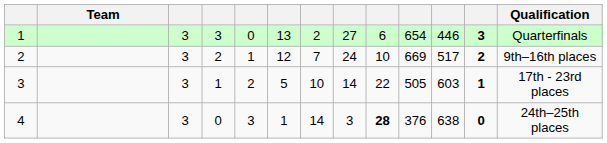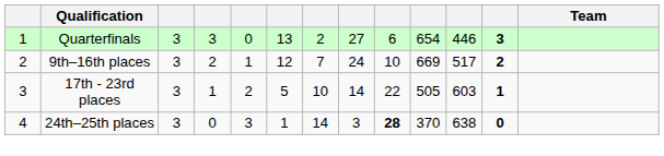columns swapped: Team <-> Qualification
row 5 | column 10: 376 -> 370
